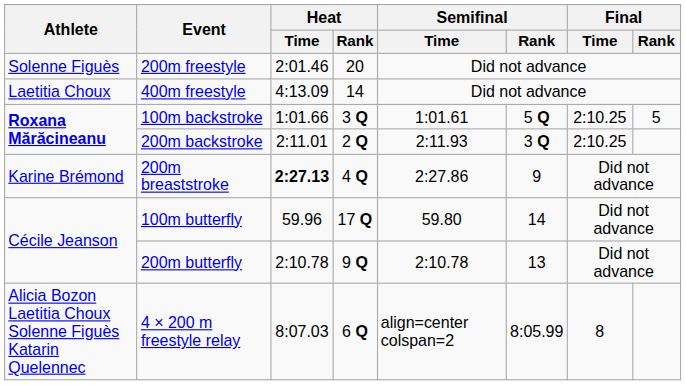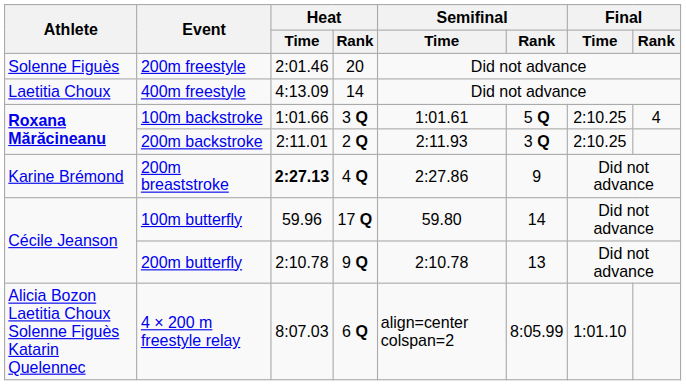100m backstroke | Final / Rank: 5 -> 4
4 × 200 m freestyle relay | Final / Time: 8 -> 1:01.10
